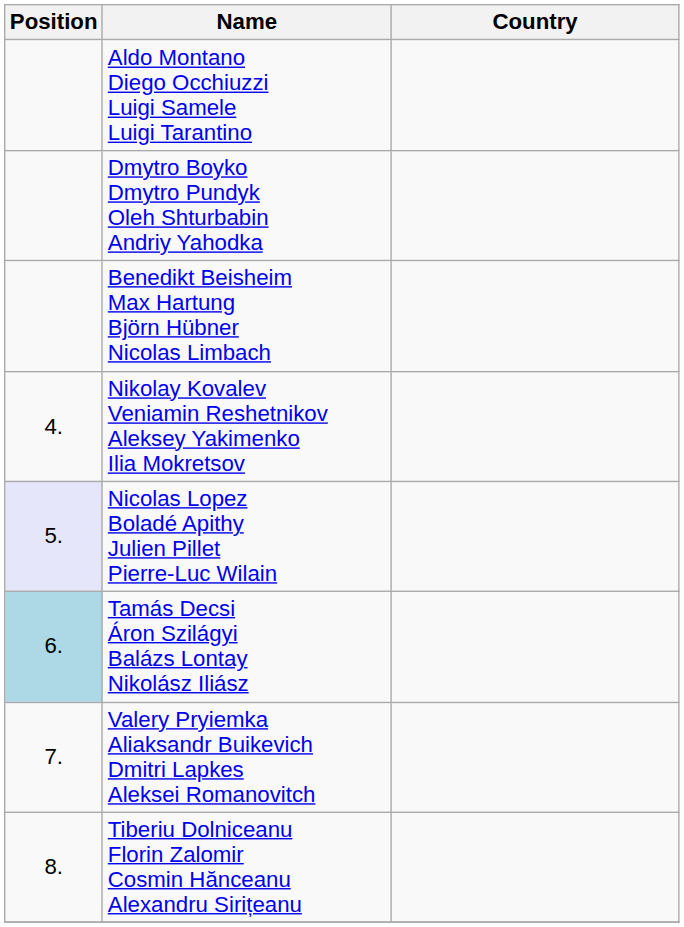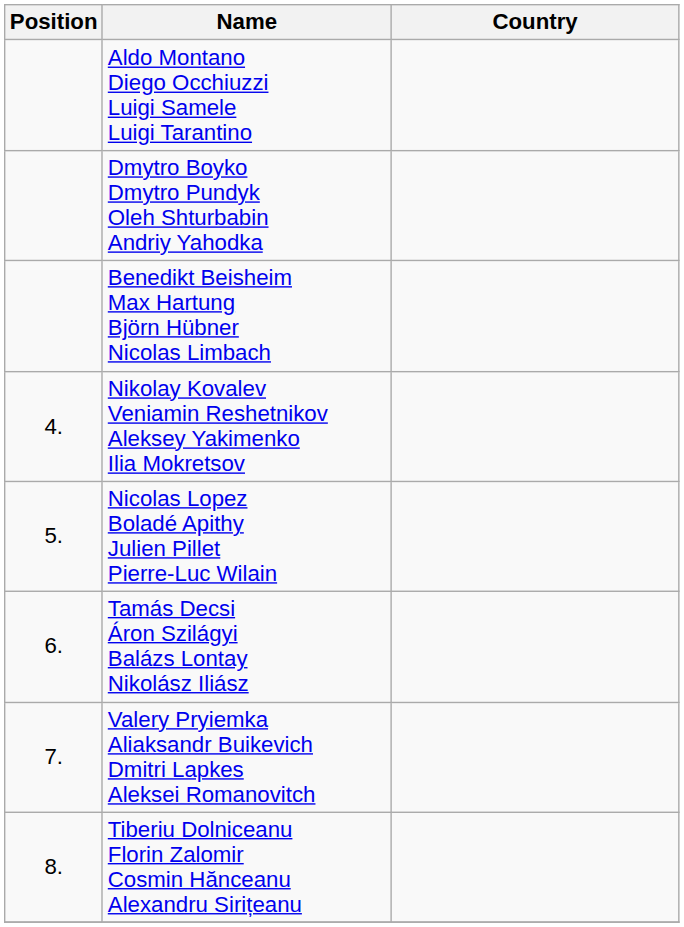Nicolas Lopez Boladé Apithy Julien Pillet Pierre-Luc Wilain | Position: lavender background -> no background
Tamás Decsi Áron Szilágyi Balázs Lontay Nikolász Iliász | Position: lightblue background -> no background
